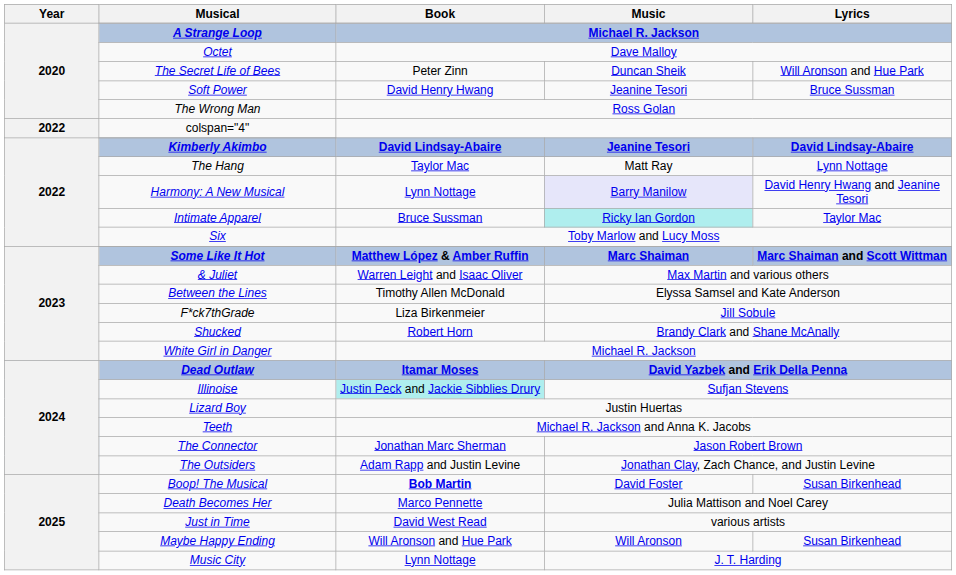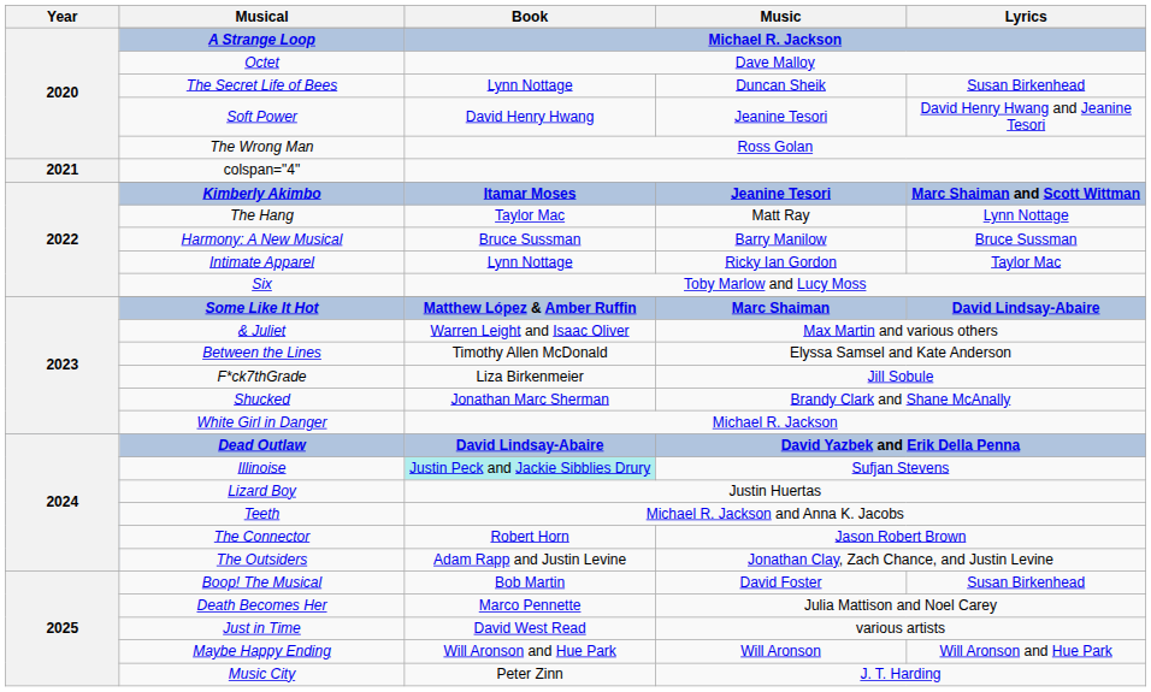The Secret Life of Bees | Book: Peter Zinn -> Lynn Nottage
The Secret Life of Bees | Lyrics: Will Aronson and Hue Park -> Susan Birkenhead
Soft Power | Lyrics: Bruce Sussman -> David Henry Hwang and Jeanine Tesori
colspan="4" | Year / 2020: 2022 -> 2021
Kimberly Akimbo | Book: David Lindsay-Abaire -> Itamar Moses
Kimberly Akimbo | Lyrics: David Lindsay-Abaire -> Marc Shaiman and Scott Wittman
Harmony: A New Musical | Book: Lynn Nottage -> Bruce Sussman
Harmony: A New Musical | Music: lavender background -> no background
Harmony: A New Musical | Lyrics: David Henry Hwang and Jeanine Tesori -> Bruce Sussman
Intimate Apparel | Book: Bruce Sussman -> Lynn Nottage
Intimate Apparel | Music: paleturquoise background -> no background
Some Like It Hot | Lyrics: Marc Shaiman and Scott Wittman -> David Lindsay-Abaire
Shucked | Book: Robert Horn -> Jonathan Marc Sherman
Dead Outlaw | Book: Itamar Moses -> David Lindsay-Abaire
The Connector | Book: Jonathan Marc Sherman -> Robert Horn
Boop! The Musical | Book: bold -> normal
Maybe Happy Ending | Lyrics: Susan Birkenhead -> Will Aronson and Hue Park
Music City | Book: Lynn Nottage -> Peter Zinn
